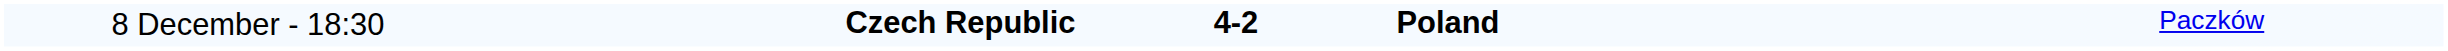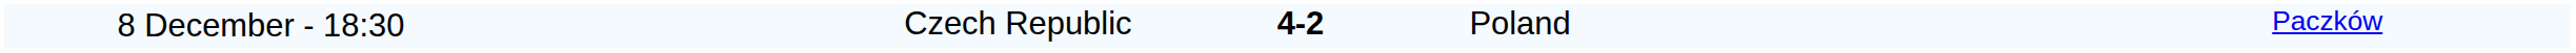Czech Republic | column 2: bold -> normal
Czech Republic | column 4: bold -> normal
